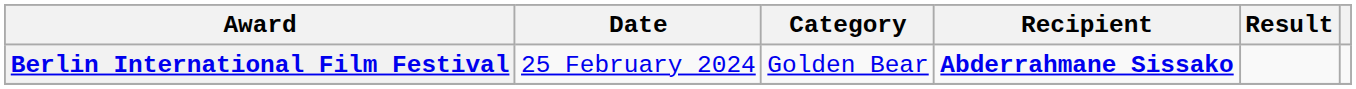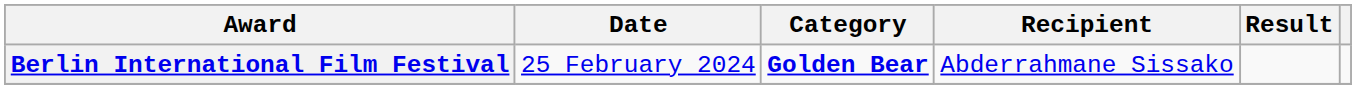Berlin International Film Festival | Category: normal -> bold
Berlin International Film Festival | Recipient: bold -> normal
